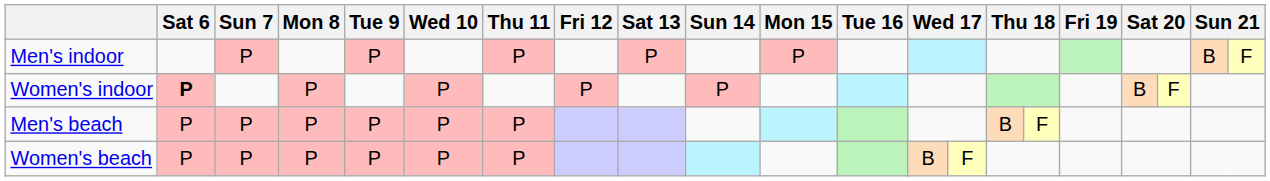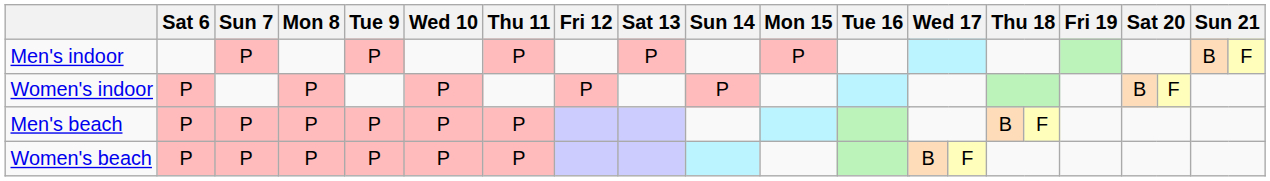Women's indoor | Sat 6: bold -> normal
